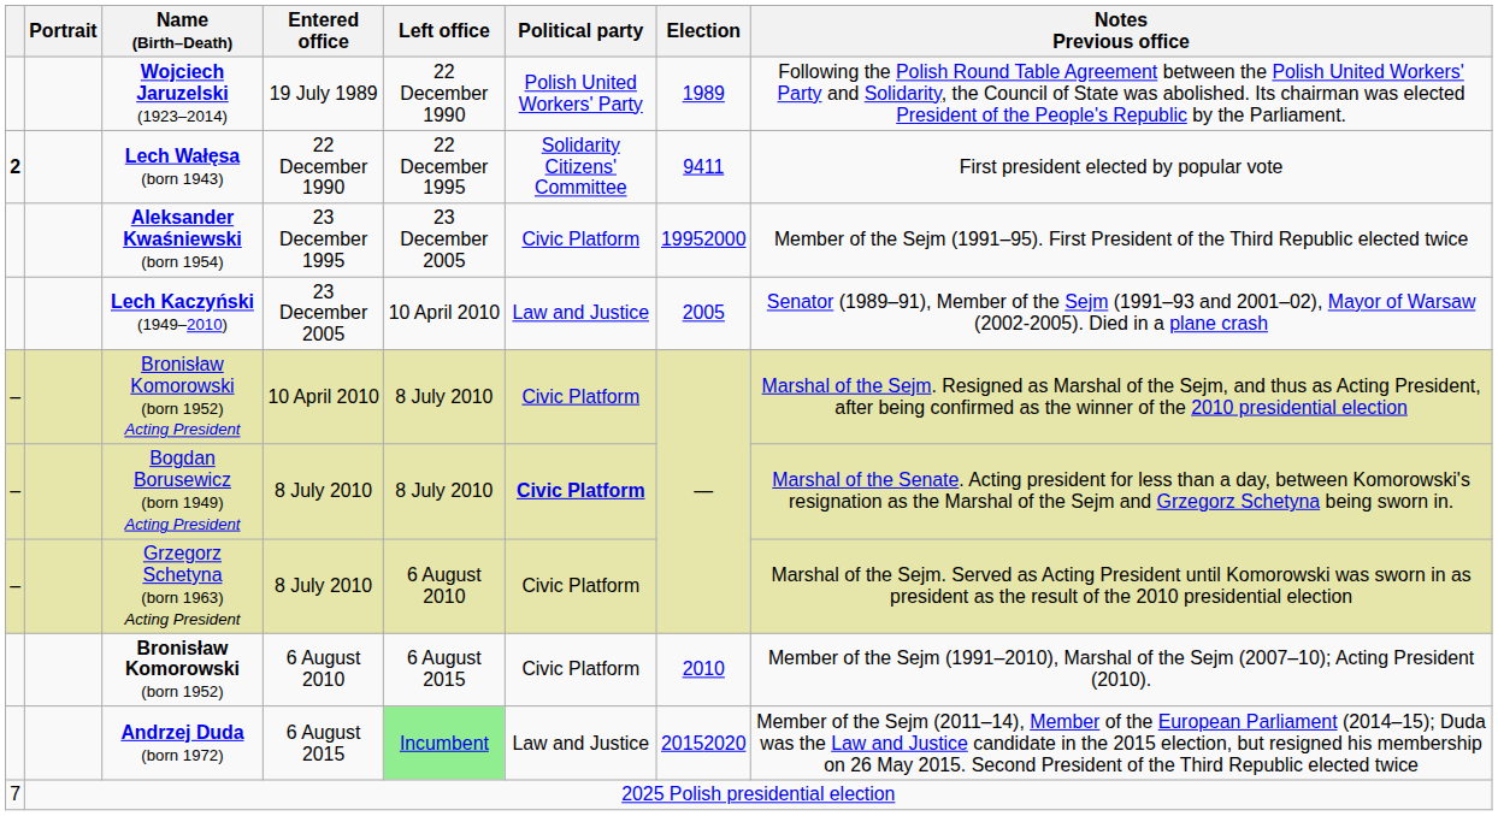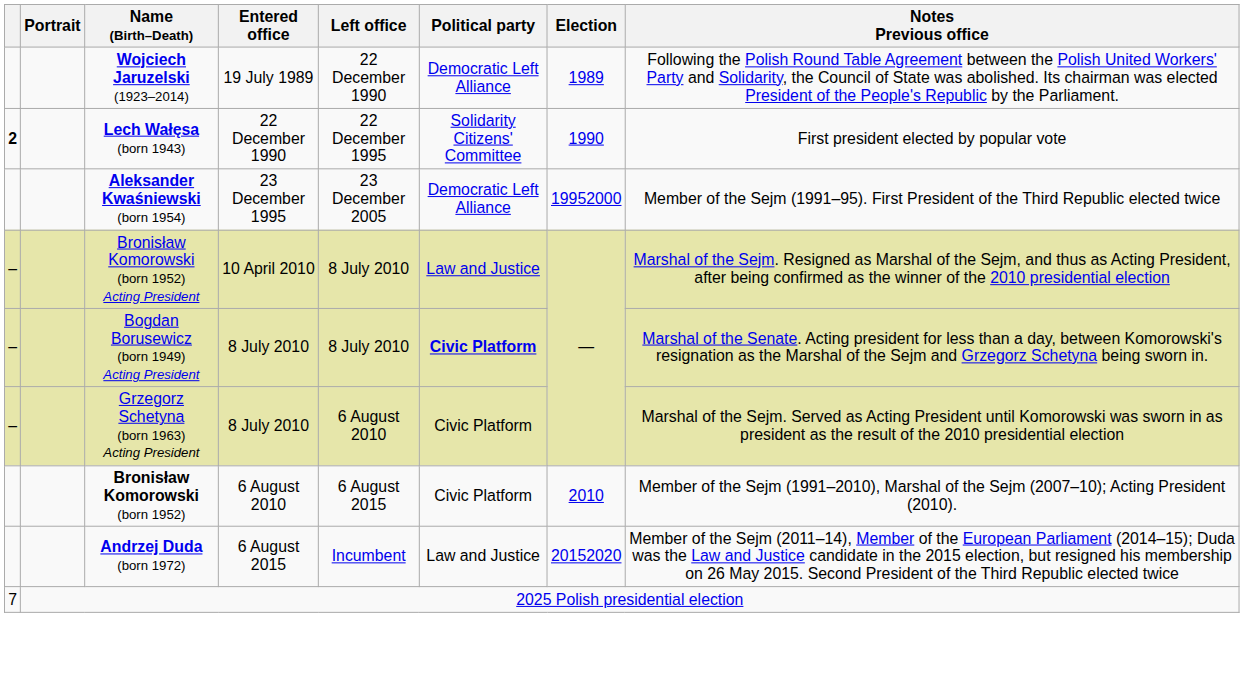Wojciech Jaruzelski (1923–2014) | Political party: Polish United Workers' Party -> Democratic Left Alliance
Lech Wałęsa (born 1943) | Election: 9411 -> 1990
Aleksander Kwaśniewski (born 1954) | Political party: Civic Platform -> Democratic Left Alliance
- row: Lech Kaczyński (1949–2010) | 23 December 2005 | 10 April 2010 | Law and Justice | 2005 | Senator (1989–91), Member of the Sejm (1991–93 and 2001–02), Mayor of Warsaw (2002-2005). Died in a plane crash
Bronisław Komorowski (born 1952) Acting President | Political party: Civic Platform -> Law and Justice
Andrzej Duda (born 1972) | Left office: lightgreen background -> no background
